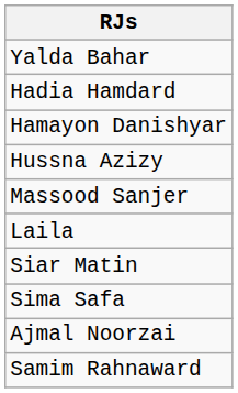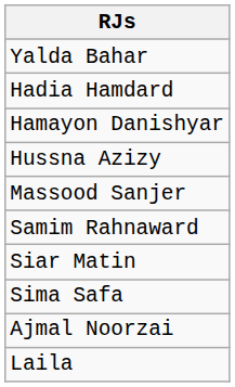row 7 | column 1: Laila -> Samim Rahnaward
row 11 | column 1: Samim Rahnaward -> Laila
